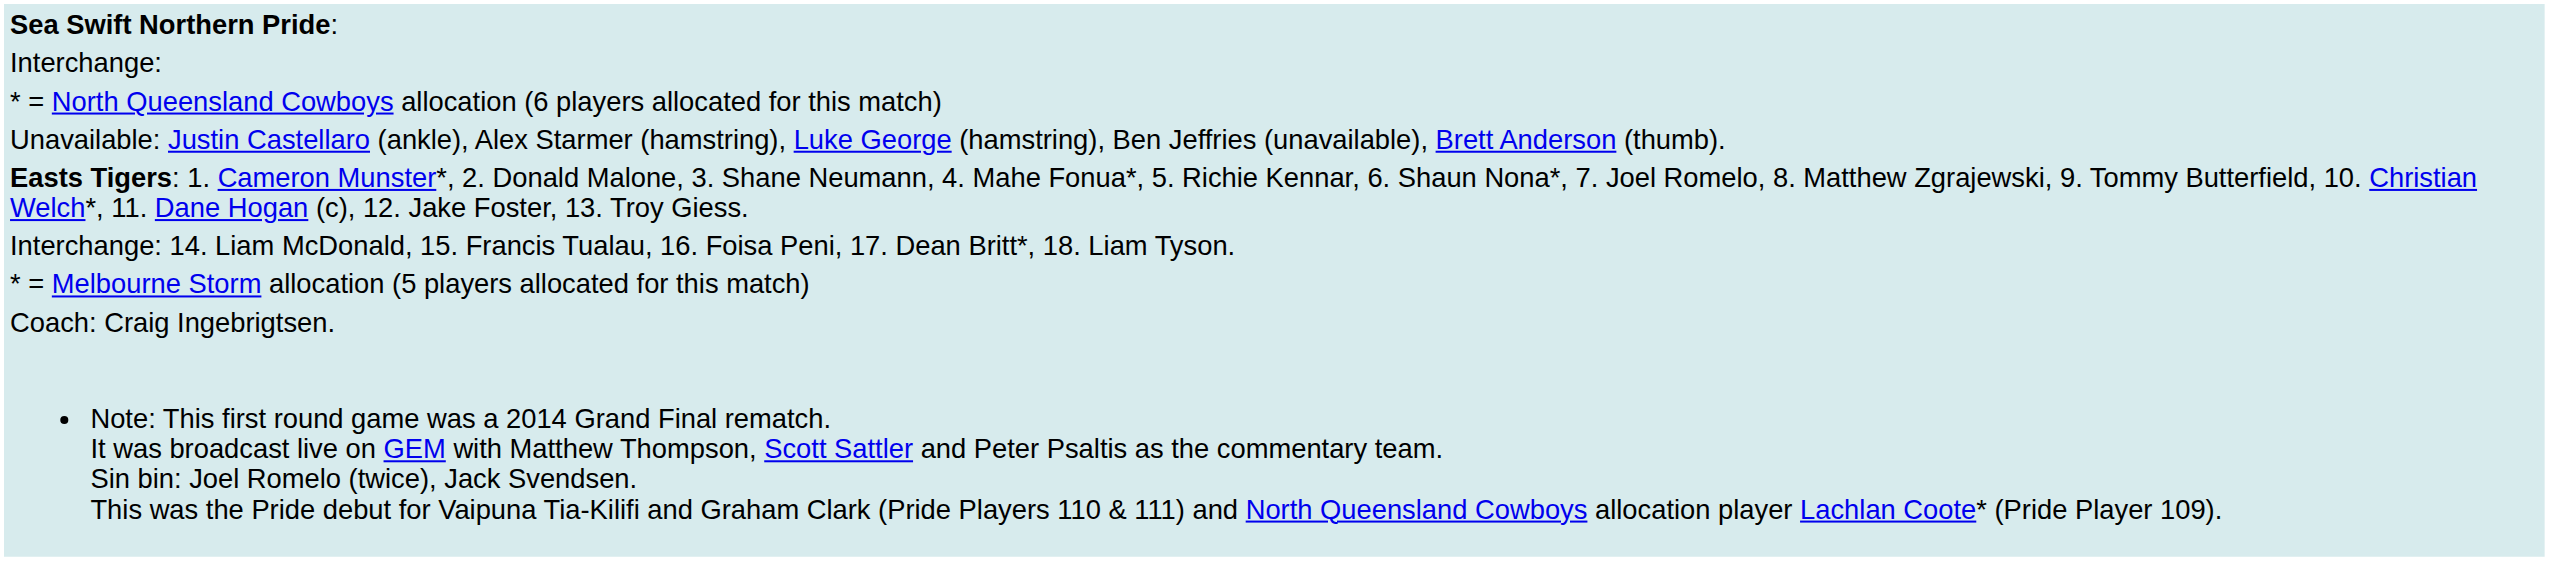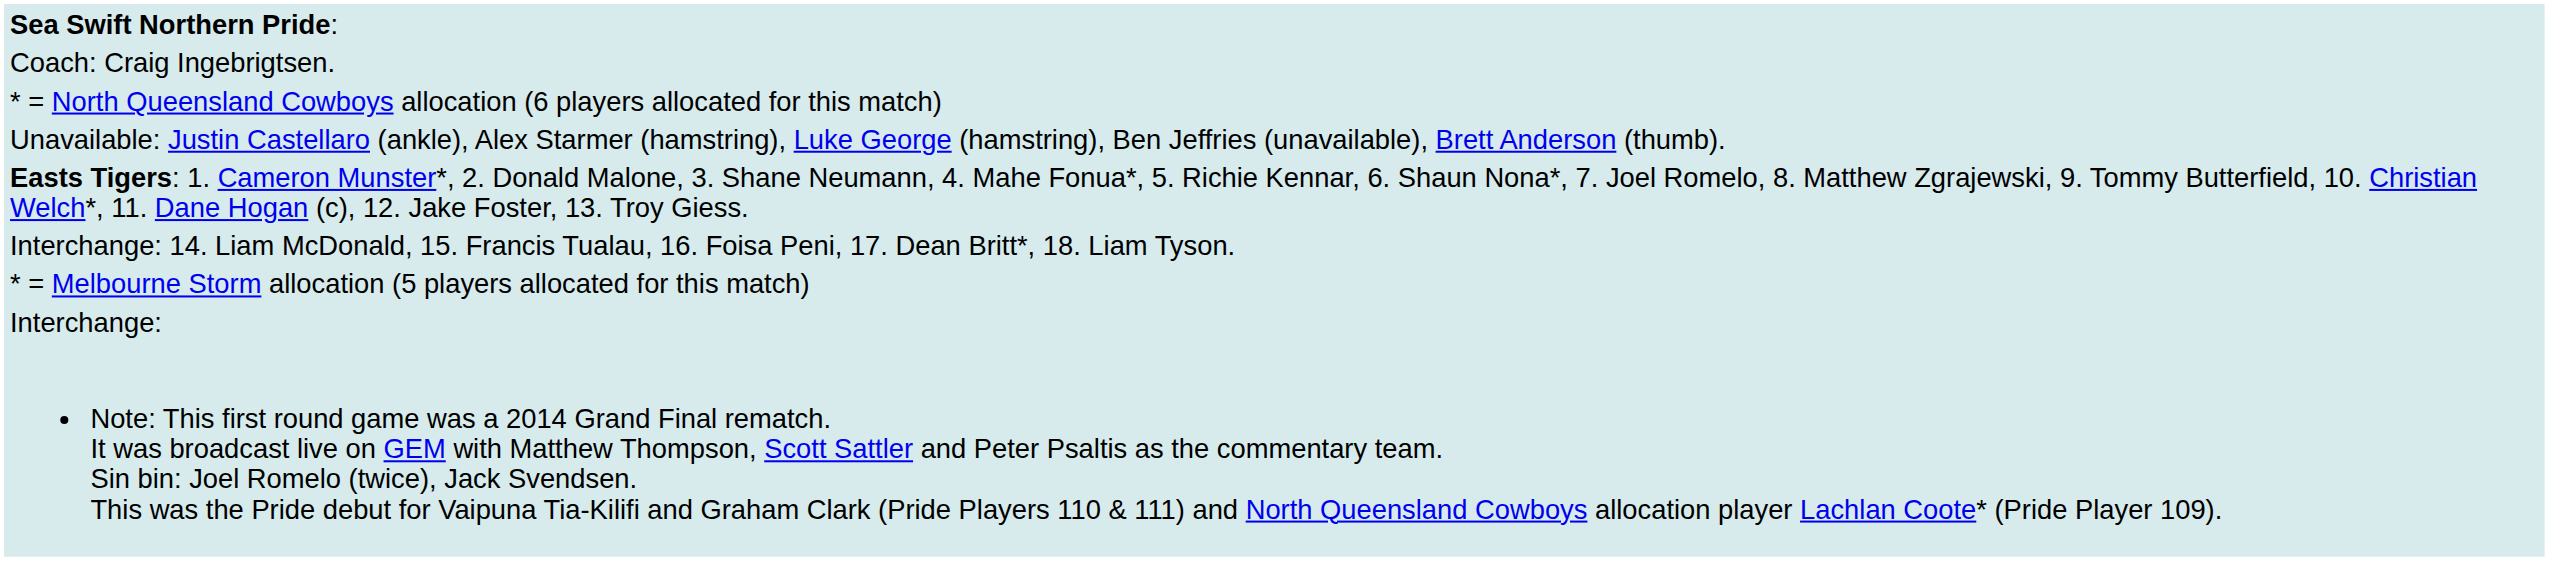row 2 | column 1: Interchange: -> Coach: Craig Ingebrigtsen.
row 8 | column 1: Coach: Craig Ingebrigtsen. -> Interchange:
